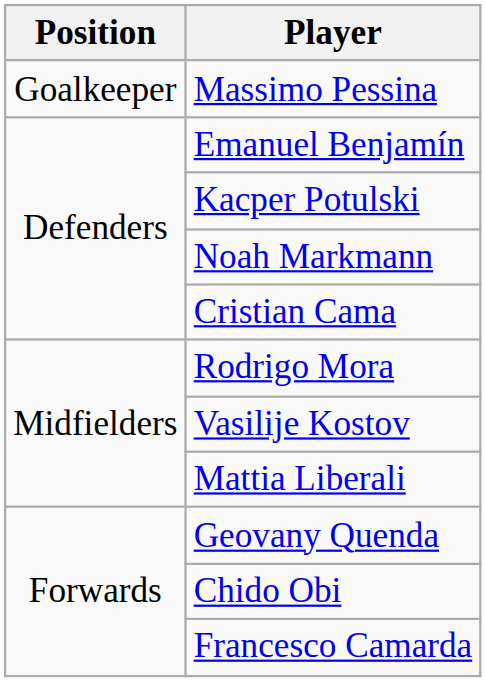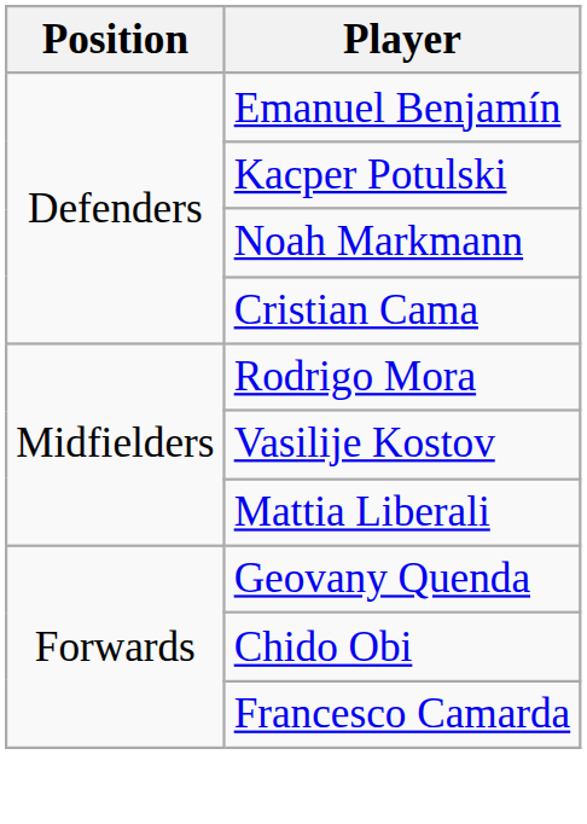- row: Goalkeeper | Massimo Pessina
